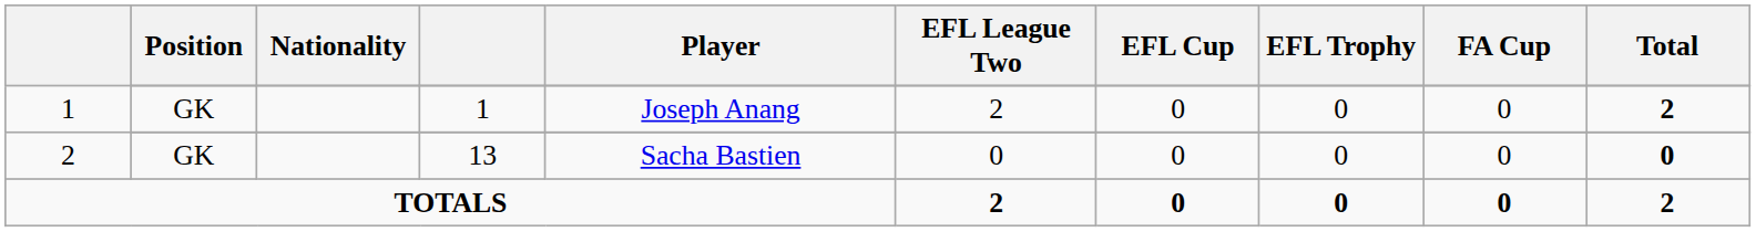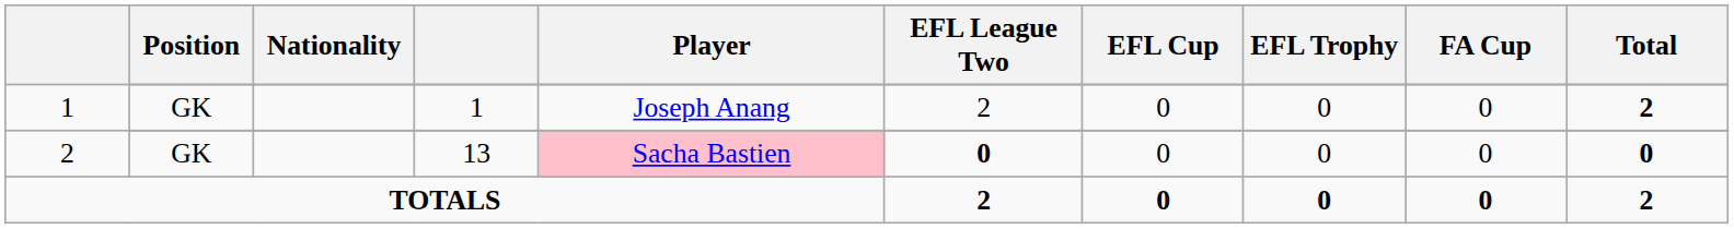13 | Player: no background -> pink background
13 | EFL League Two: normal -> bold
